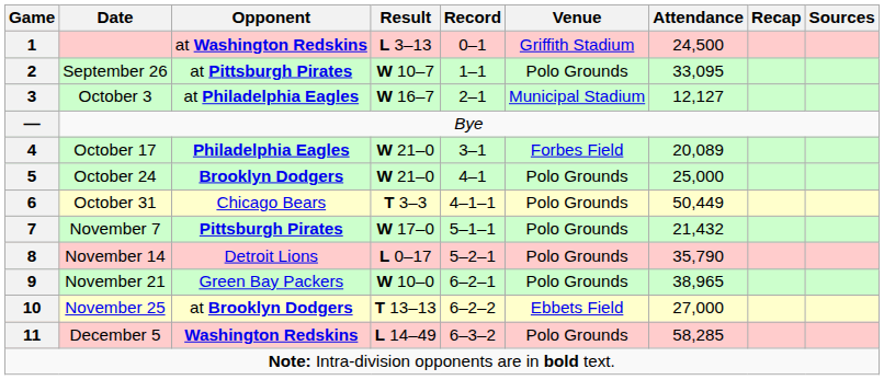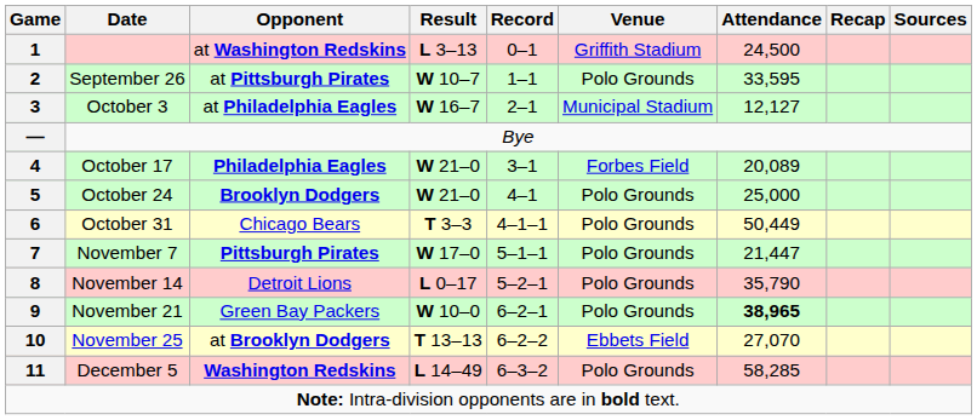2 | Attendance: 33,095 -> 33,595
7 | Attendance: 21,432 -> 21,447
9 | Attendance: normal -> bold
10 | Attendance: 27,000 -> 27,070
